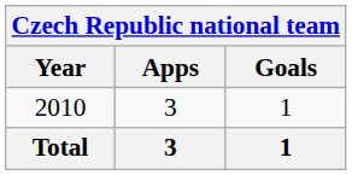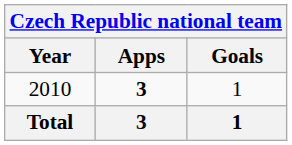2010 | Apps: normal -> bold
